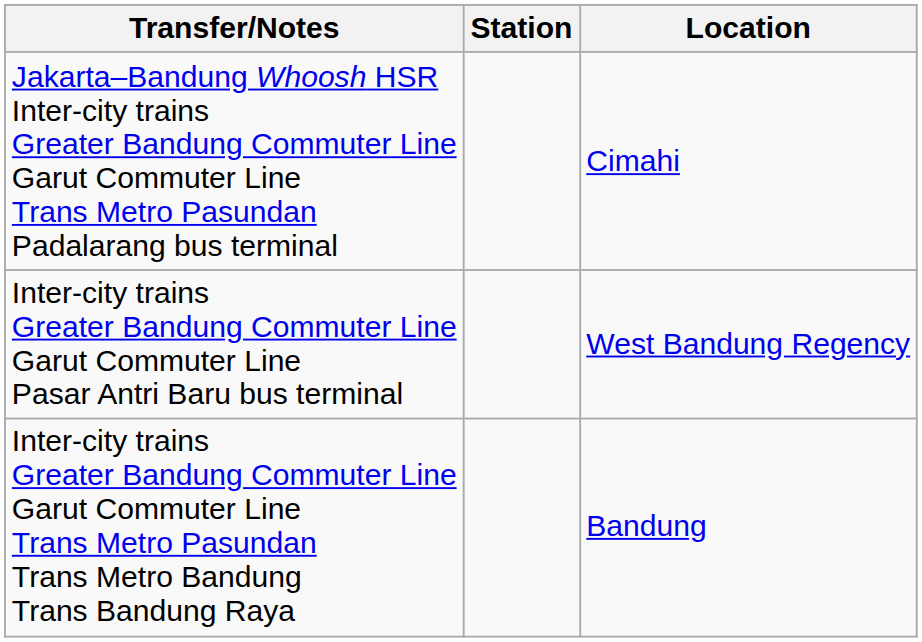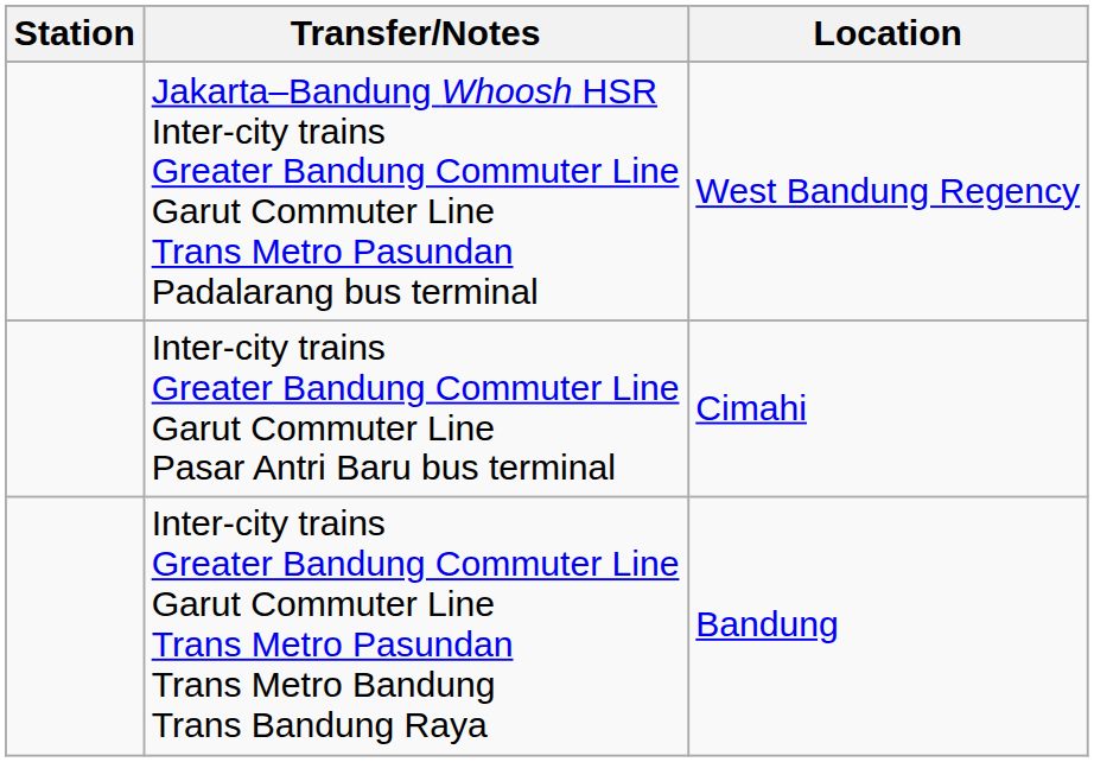columns swapped: Station <-> Transfer/Notes
row 2 | Location: Cimahi -> West Bandung Regency
row 3 | Location: West Bandung Regency -> Cimahi
